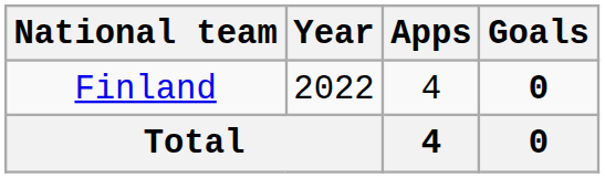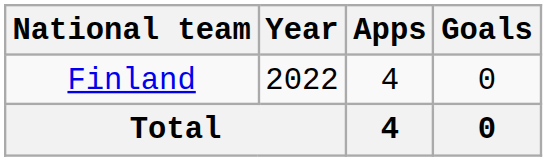Finland | Goals: bold -> normal
